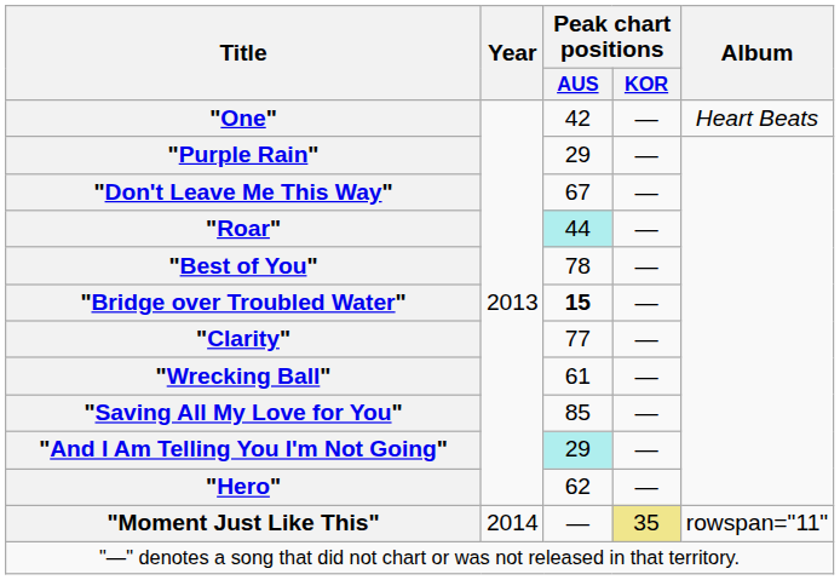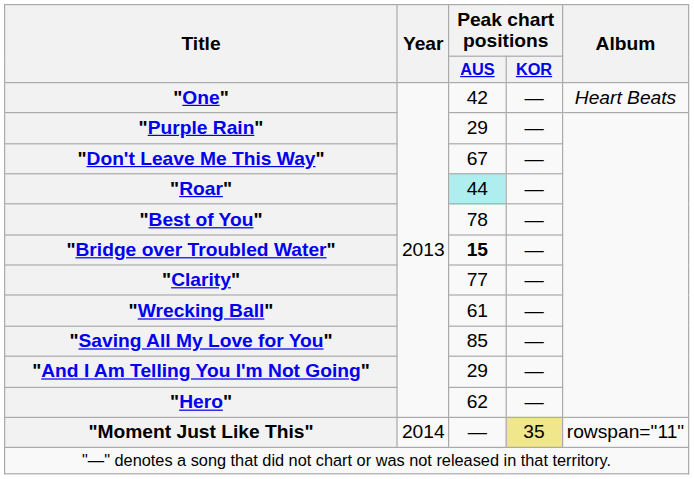"And I Am Telling You I'm Not Going" | Peak chart positions / AUS: paleturquoise background -> no background
